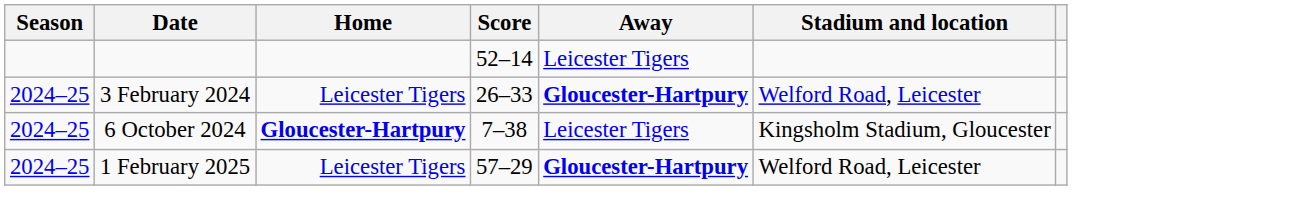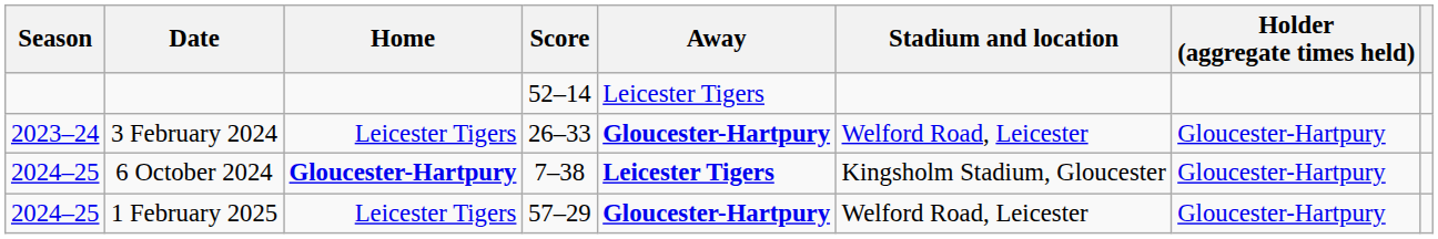+ column: Holder (aggregate times held) | Gloucester-Hartpury | Gloucester-Hartpury | Gloucester-Hartpury
3 February 2024 | Season: 2024–25 -> 2023–24
6 October 2024 | Away: normal -> bold
